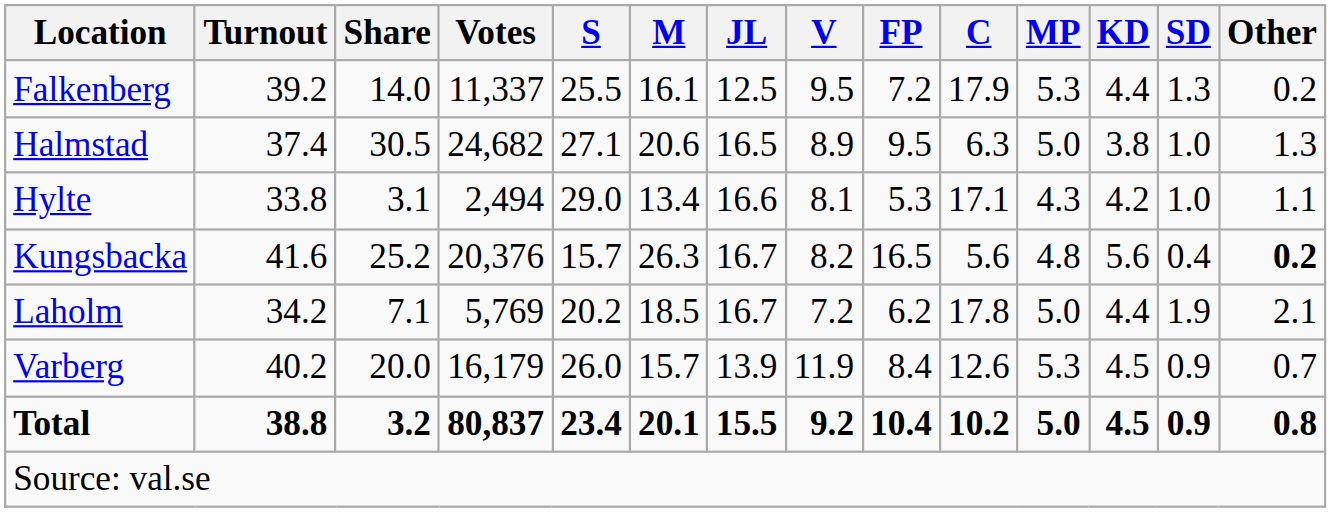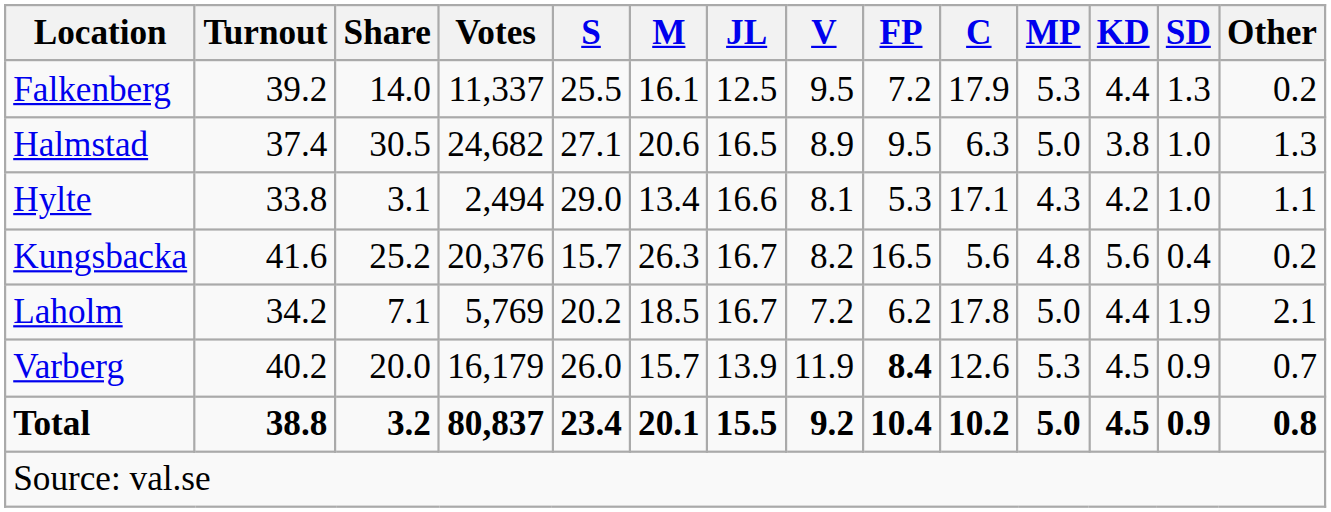Kungsbacka | Other: bold -> normal
Varberg | FP: normal -> bold
